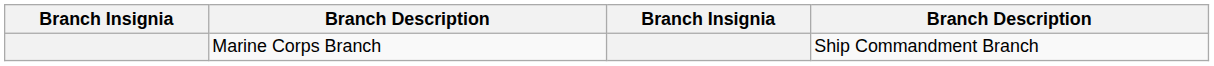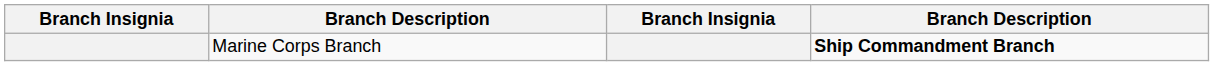Marine Corps Branch | column 4: normal -> bold
